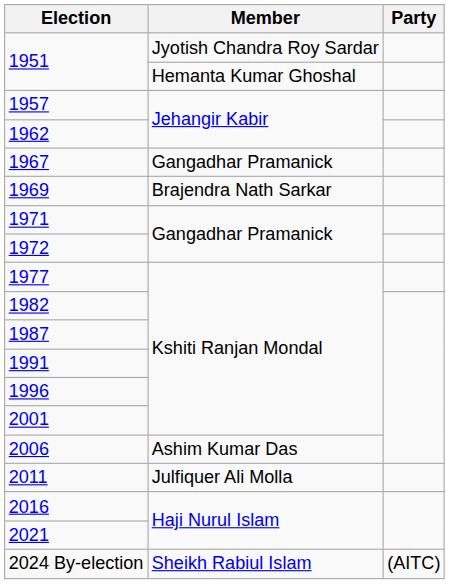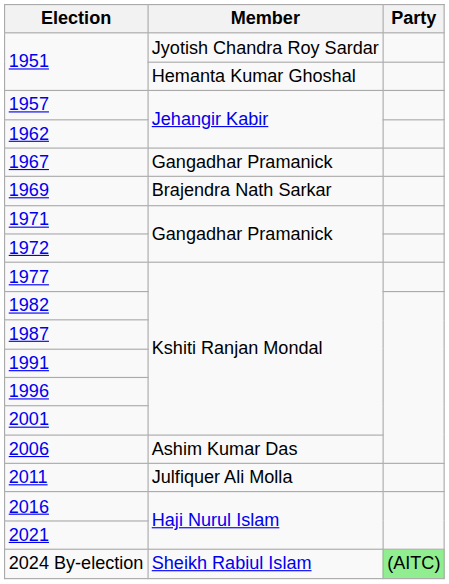2024 By-election | column 3: no background -> lightgreen background
